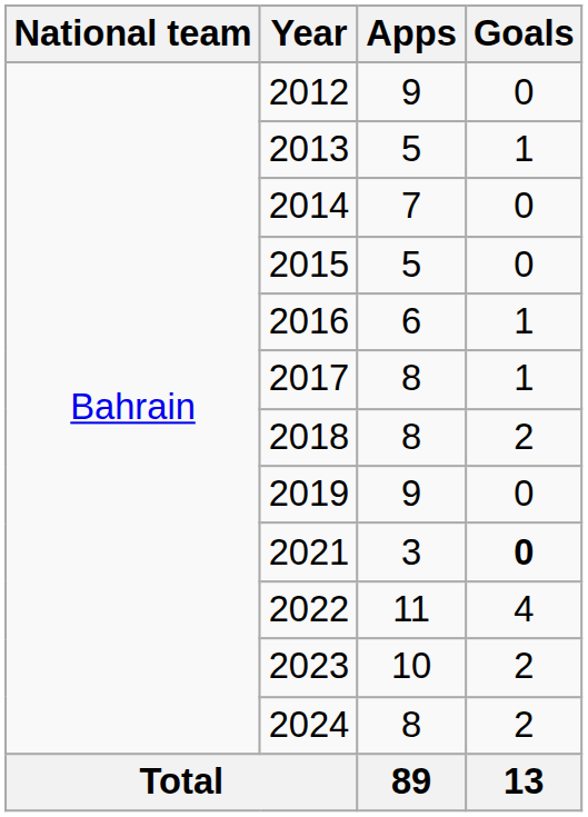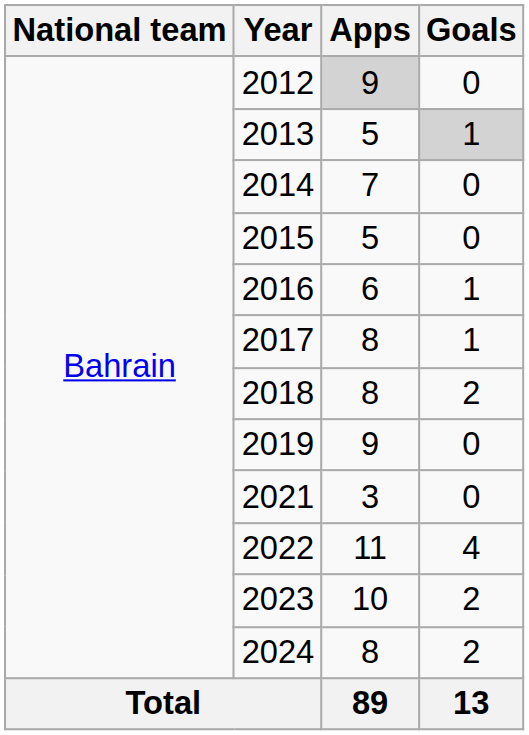2012 | Apps: no background -> lightgrey background
2013 | Goals: no background -> lightgrey background
2021 | Goals: bold -> normal
